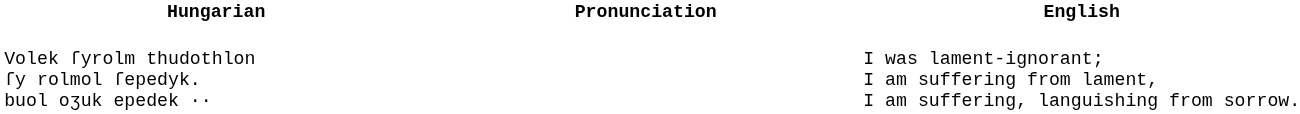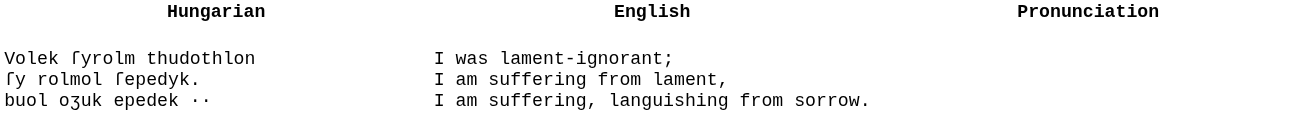columns swapped: Pronunciation <-> English
